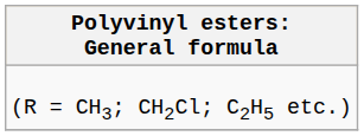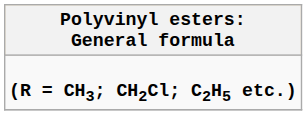row 2 | column 1: normal -> bold
